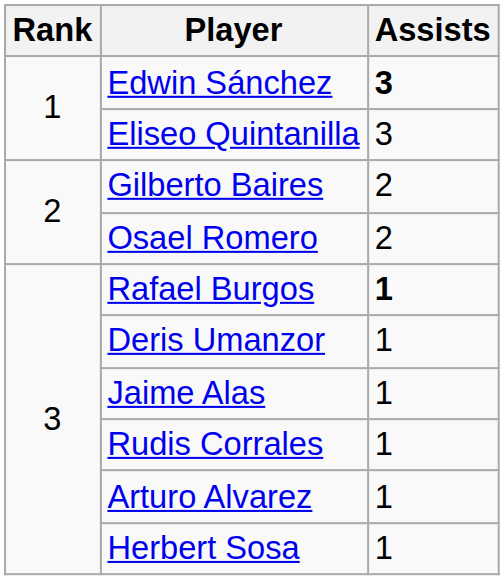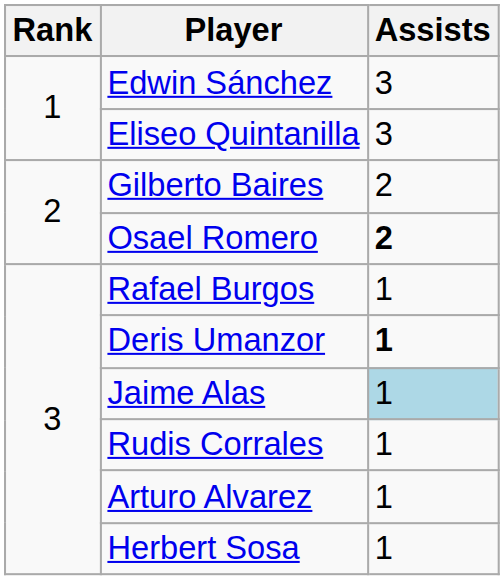Edwin Sánchez | Assists: bold -> normal
Osael Romero | Assists: normal -> bold
Rafael Burgos | Assists: bold -> normal
Deris Umanzor | Assists: normal -> bold
Jaime Alas | Assists: no background -> lightblue background
